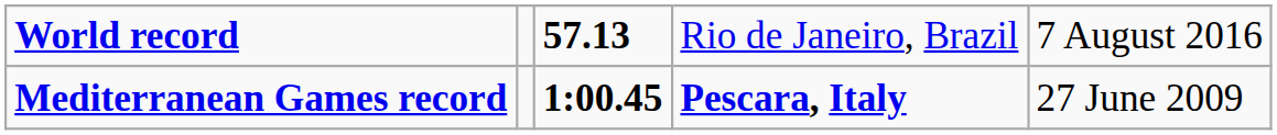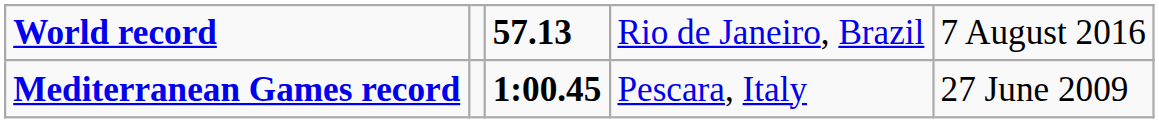Mediterranean Games record | column 4: bold -> normal
